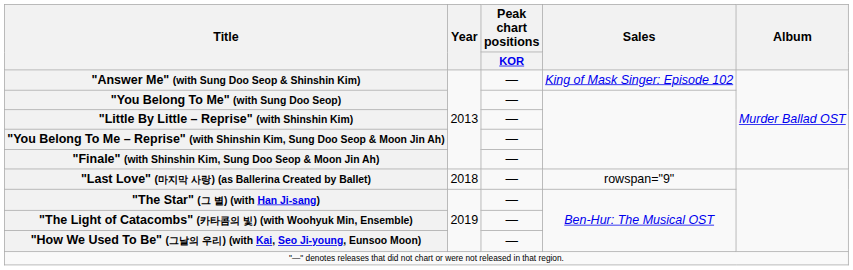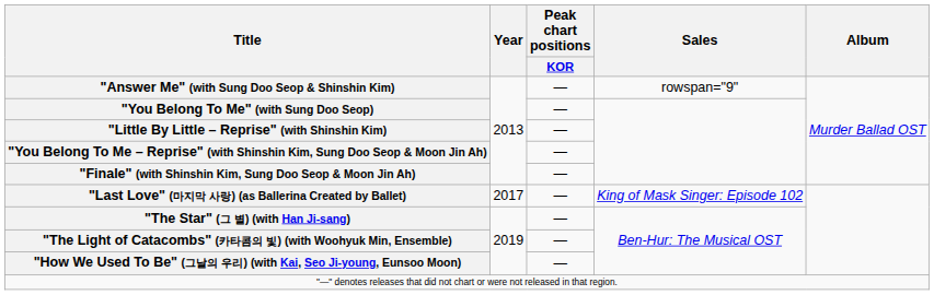"Answer Me" (with Sung Doo Seop & Shinshin Kim) | Sales: King of Mask Singer: Episode 102 -> rowspan="9"
"Last Love" (마지막 사랑) (as Ballerina Created by Ballet) | Year: 2018 -> 2017
"Last Love" (마지막 사랑) (as Ballerina Created by Ballet) | Sales: rowspan="9" -> King of Mask Singer: Episode 102
